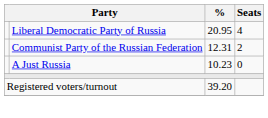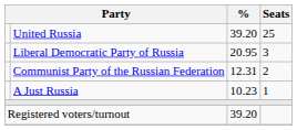+ row: United Russia | 39.20 | 25
Liberal Democratic Party of Russia | Seats: 4 -> 3
A Just Russia | Seats: 0 -> 1
